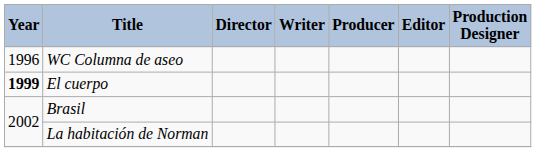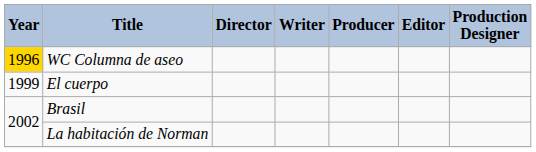WC Columna de aseo | Year: no background -> gold background
El cuerpo | Year: bold -> normal
